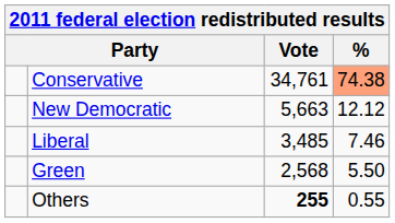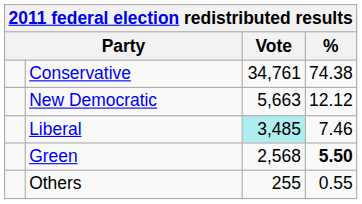Conservative | %: lightsalmon background -> no background
Liberal | Vote: no background -> paleturquoise background
Green | %: normal -> bold
Others | Vote: bold -> normal
